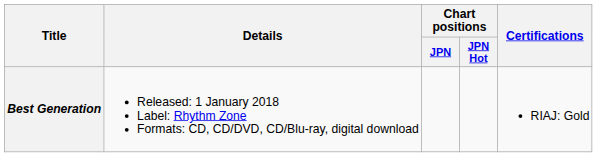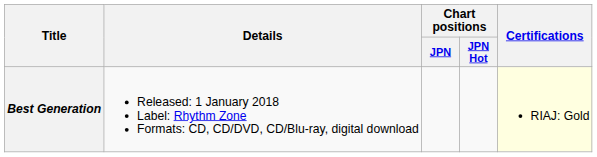Best Generation | Certifications: no background -> lightyellow background
